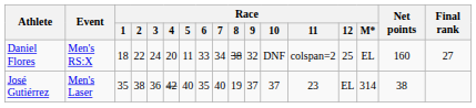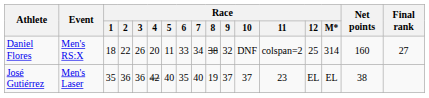Daniel Flores | Race / 3: 24 -> 26
Daniel Flores | Race / M*: EL -> 314
José Gutiérrez | Race / 2: 38 -> 36
José Gutiérrez | Race / M*: 314 -> EL
